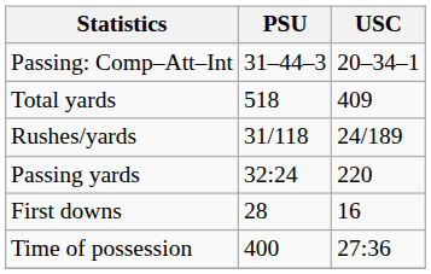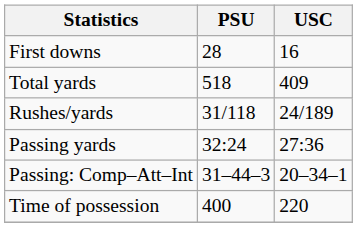rows swapped: First downs <-> Passing: Comp–Att–Int
Passing yards | USC: 220 -> 27:36
Time of possession | USC: 27:36 -> 220
